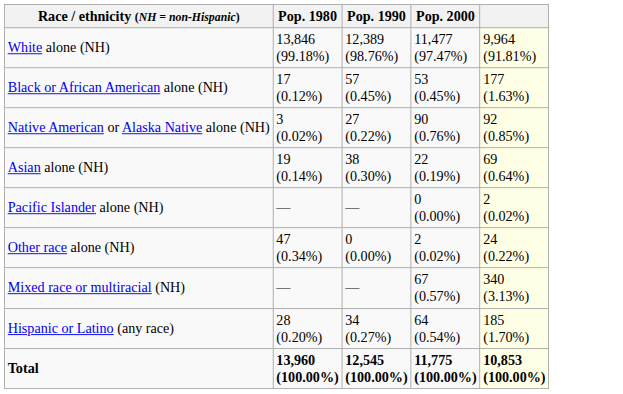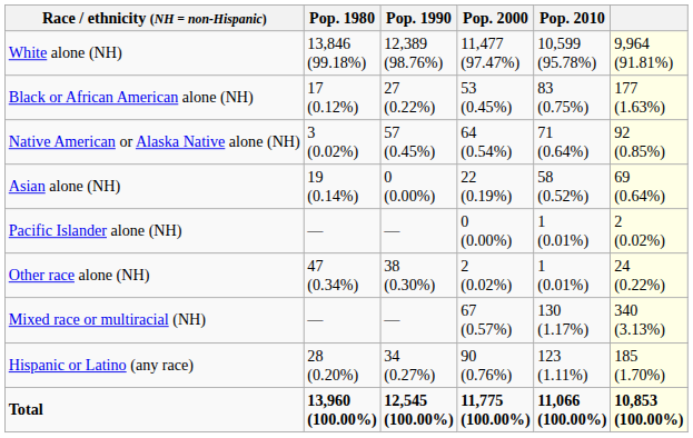+ column: Pop. 2010 | 10,599 (95.78%) | 83 (0.75%) | 71 (0.64%) | 58 (0.52%) | 1 (0.01%) | 1 (0.01%) | 130 (1.17%) | 123 (1.11%) | 11,066 (100.00%)
Black or African American alone (NH) | Pop. 1990: 57 (0.45%) -> 27 (0.22%)
Native American or Alaska Native alone (NH) | Pop. 1990: 27 (0.22%) -> 57 (0.45%)
Native American or Alaska Native alone (NH) | Pop. 2000: 90 (0.76%) -> 64 (0.54%)
Asian alone (NH) | Pop. 1990: 38 (0.30%) -> 0 (0.00%)
Other race alone (NH) | Pop. 1990: 0 (0.00%) -> 38 (0.30%)
Hispanic or Latino (any race) | Pop. 2000: 64 (0.54%) -> 90 (0.76%)
